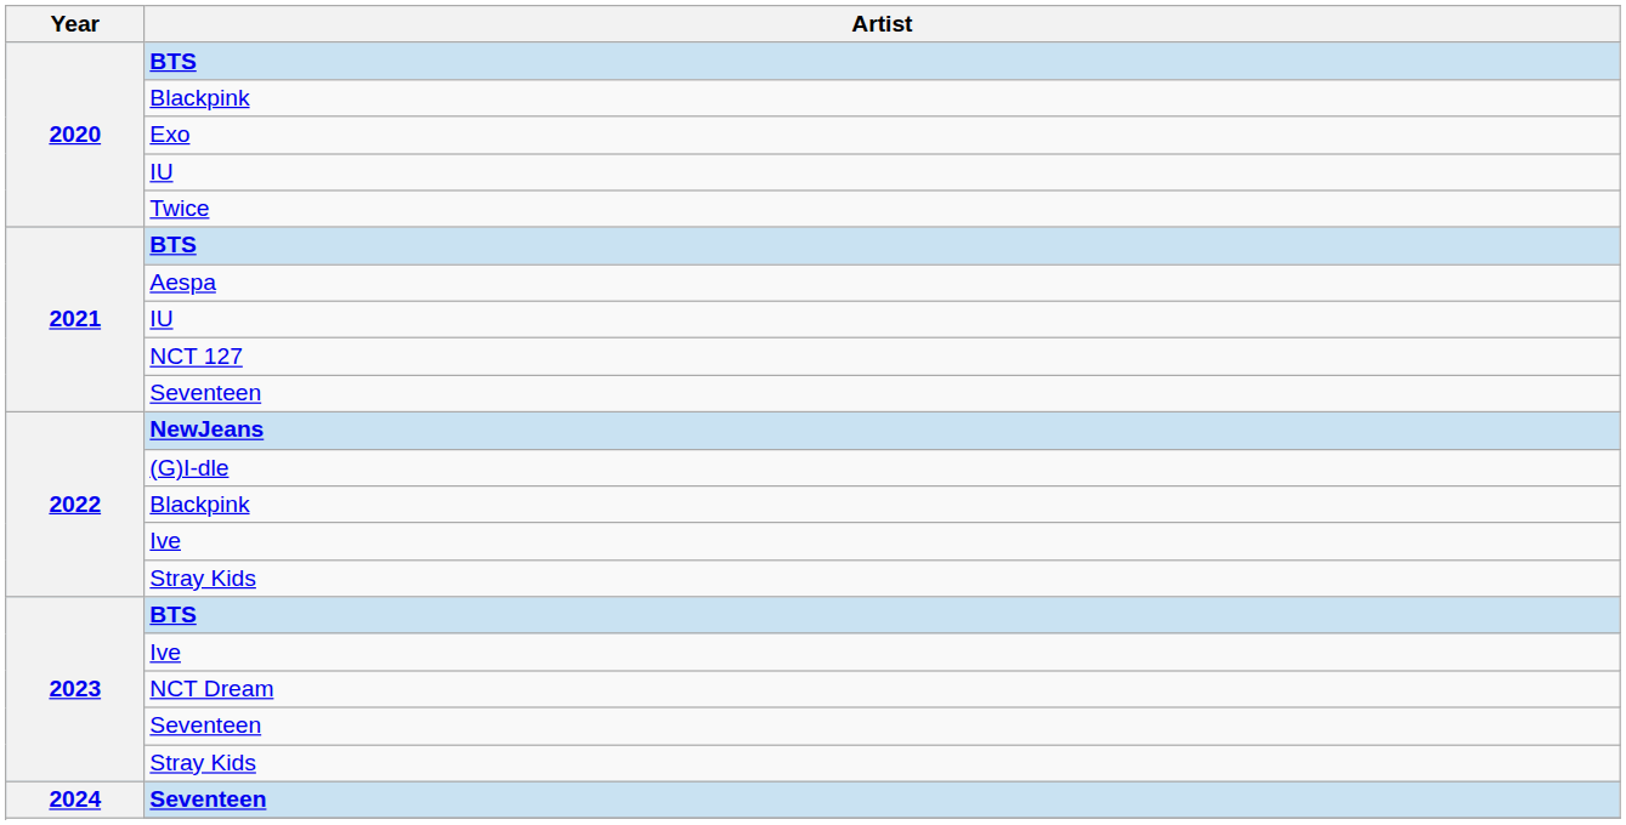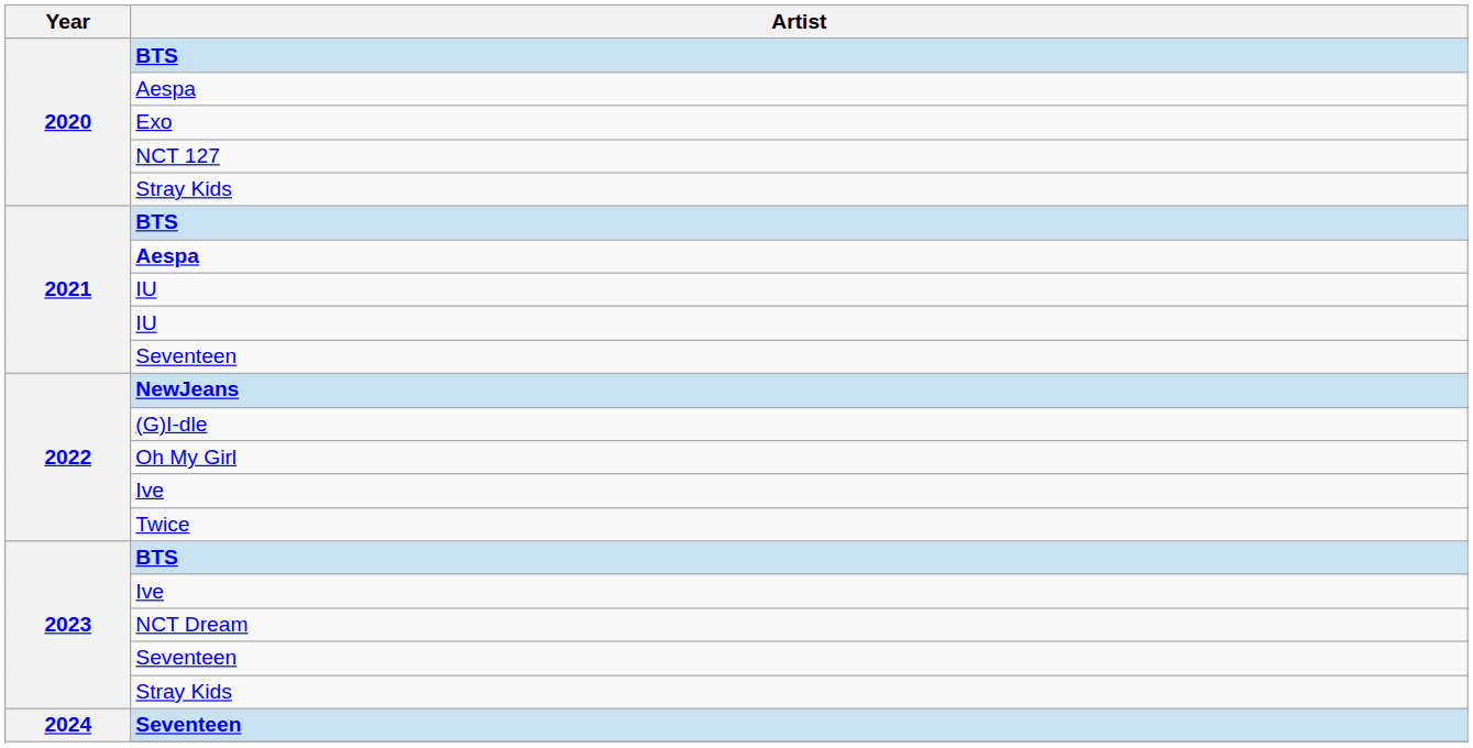row 3 | Artist: Blackpink -> Aespa
row 5 | Artist: IU -> NCT 127
row 6 | Artist: Twice -> Stray Kids
row 8 | Artist: normal -> bold
row 10 | Artist: NCT 127 -> IU
row 14 | Artist: Blackpink -> Oh My Girl
row 16 | Artist: Stray Kids -> Twice
